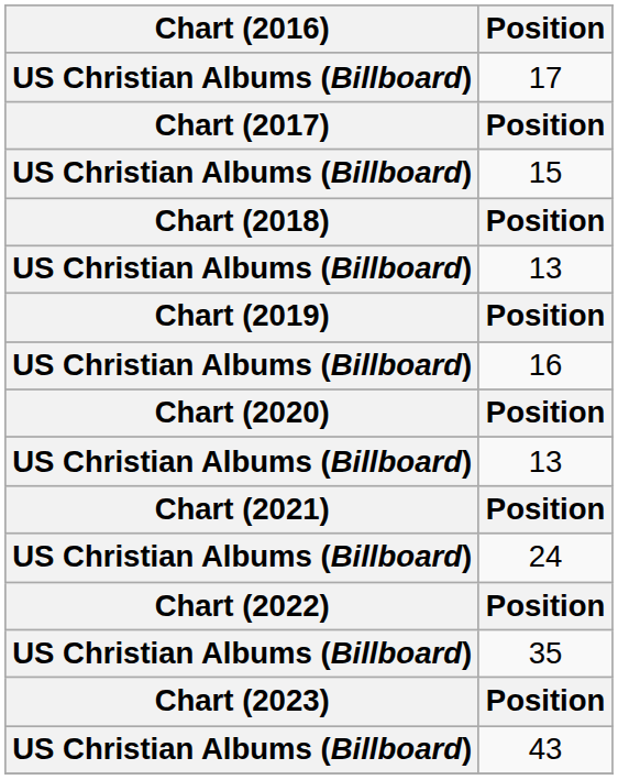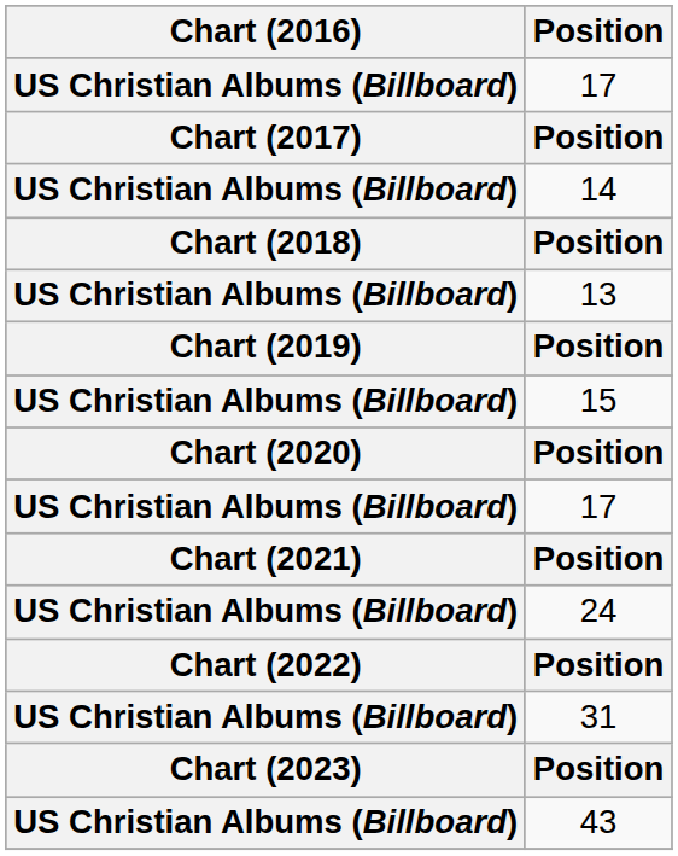row 4 | Position: 15 -> 14
row 8 | Position: 16 -> 15
row 10 | Position: 13 -> 17
row 14 | Position: 35 -> 31
